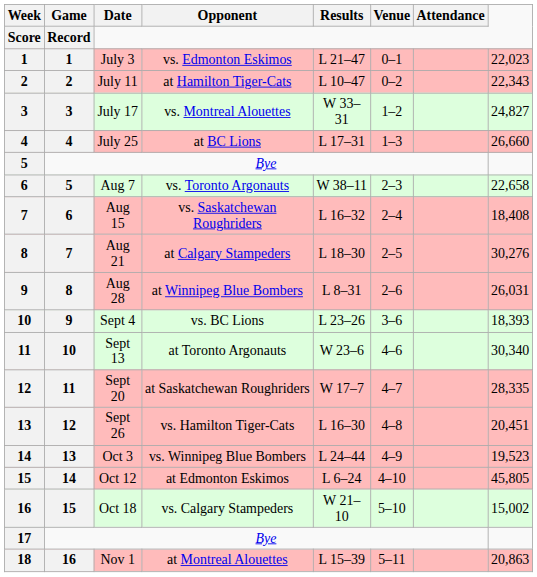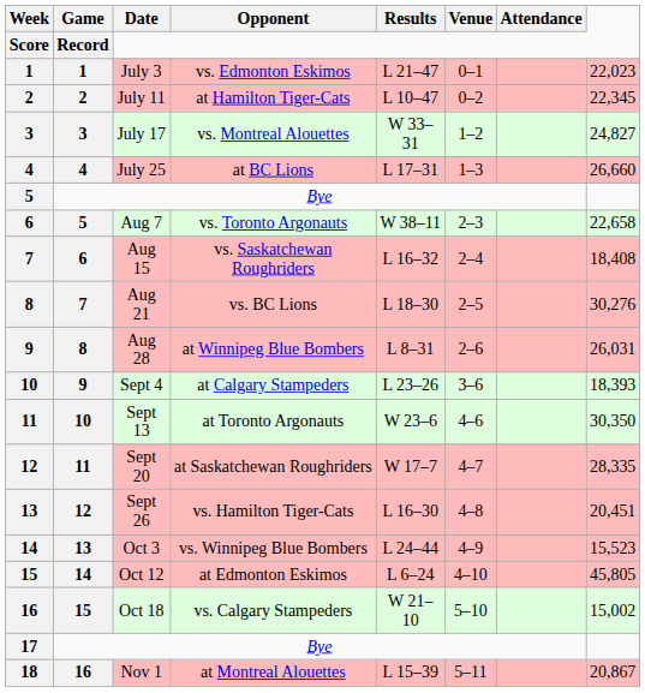July 11 | column 8: 22,343 -> 22,345
Aug 21 | Opponent: at Calgary Stampeders -> vs. BC Lions
Sept 4 | Opponent: vs. BC Lions -> at Calgary Stampeders
Sept 13 | column 8: 30,340 -> 30,350
Oct 3 | column 8: 19,523 -> 15,523
Nov 1 | column 8: 20,863 -> 20,867
